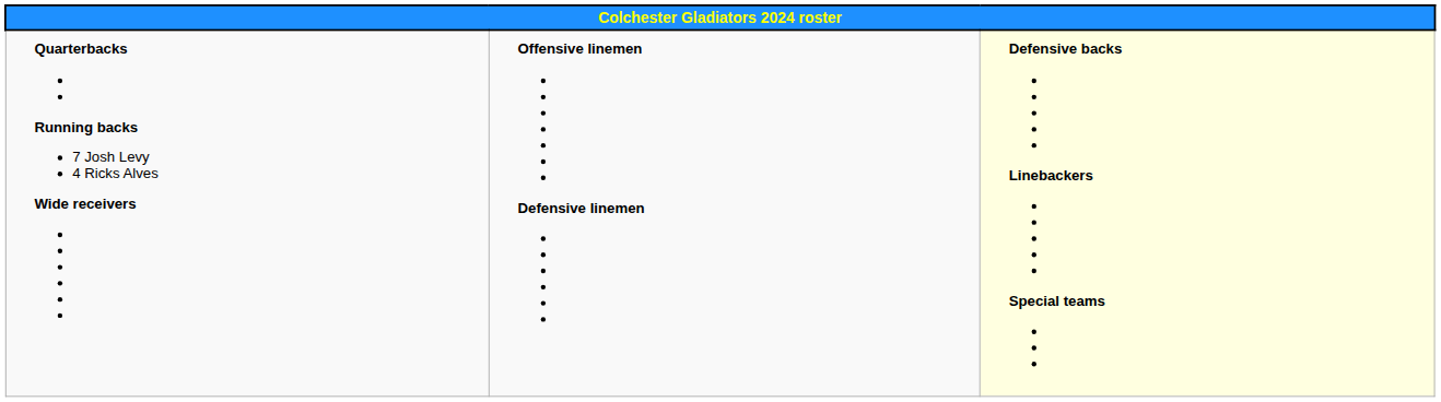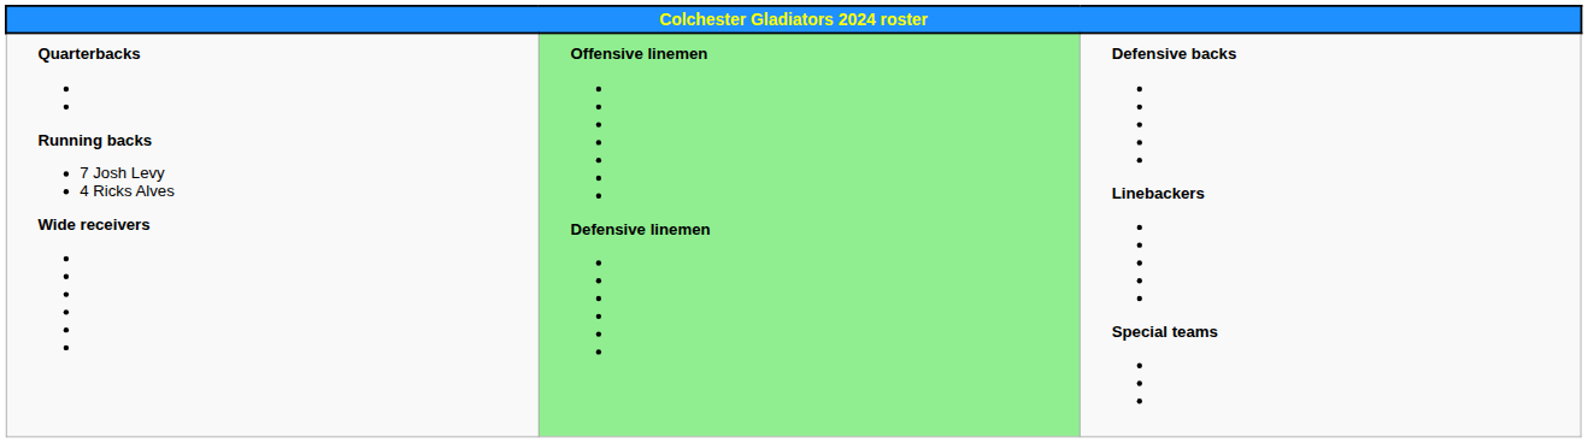row 2 | column 2: no background -> lightgreen background
row 2 | column 3: lightyellow background -> no background
